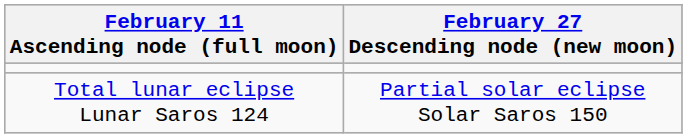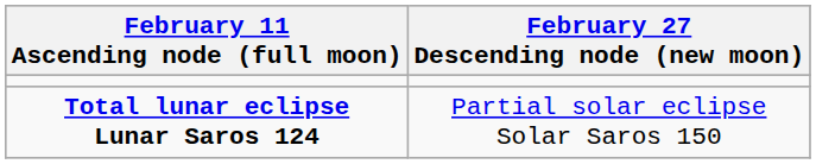row 3 | February 11 Ascending node (full moon): normal -> bold
